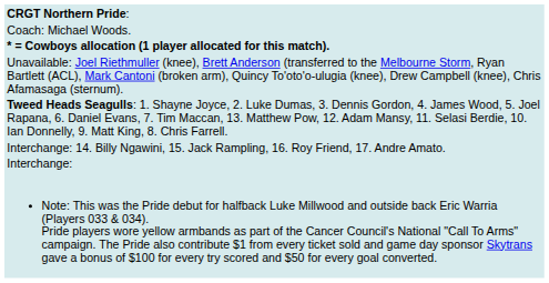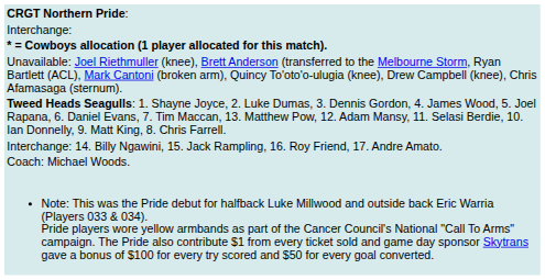row 2 | column 1: Coach: Michael Woods. -> Interchange:
row 7 | column 1: Interchange: -> Coach: Michael Woods.
